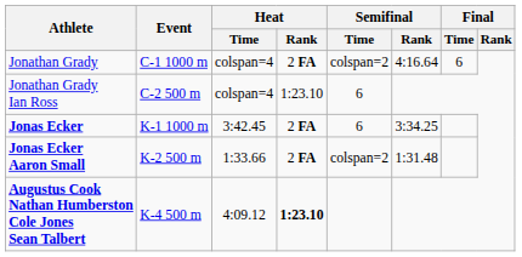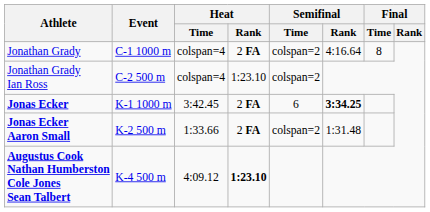Jonathan Grady | Final / Time: 6 -> 8
Jonathan Grady Ian Ross | Semifinal / Time: 6 -> colspan=2
Jonas Ecker | Semifinal / Rank: normal -> bold
